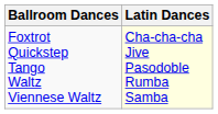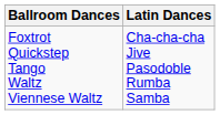Foxtrot Quickstep Tango Waltz Viennese Waltz | Latin Dances: lightyellow background -> no background
